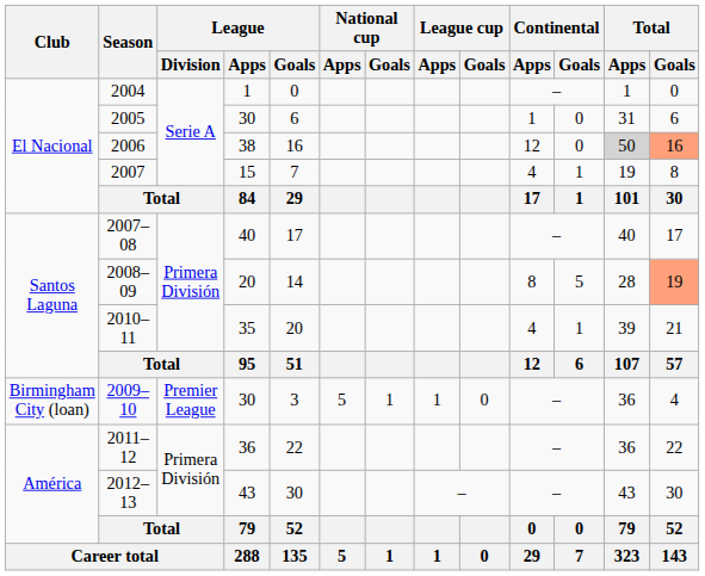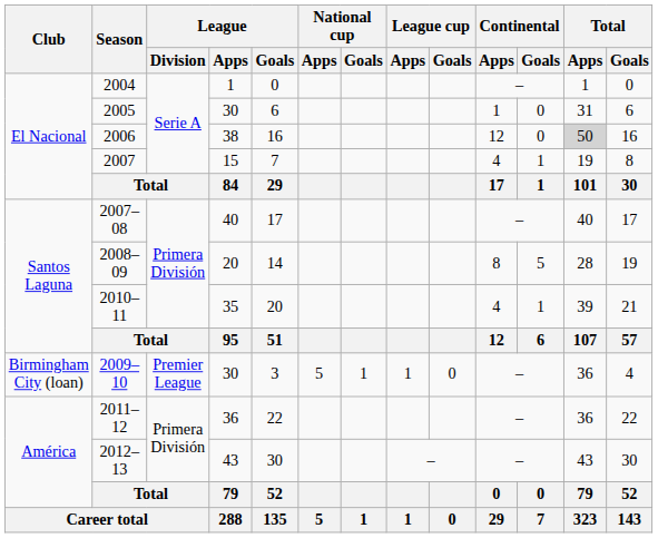2006 | Total / Goals: lightsalmon background -> no background
2008–09 | Total / Goals: lightsalmon background -> no background
